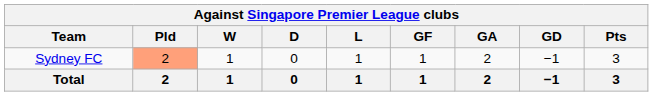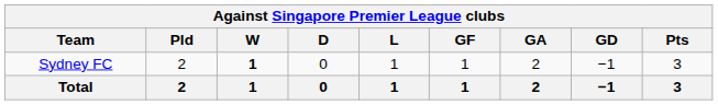Sydney FC | Pld: lightsalmon background -> no background
Sydney FC | W: normal -> bold
